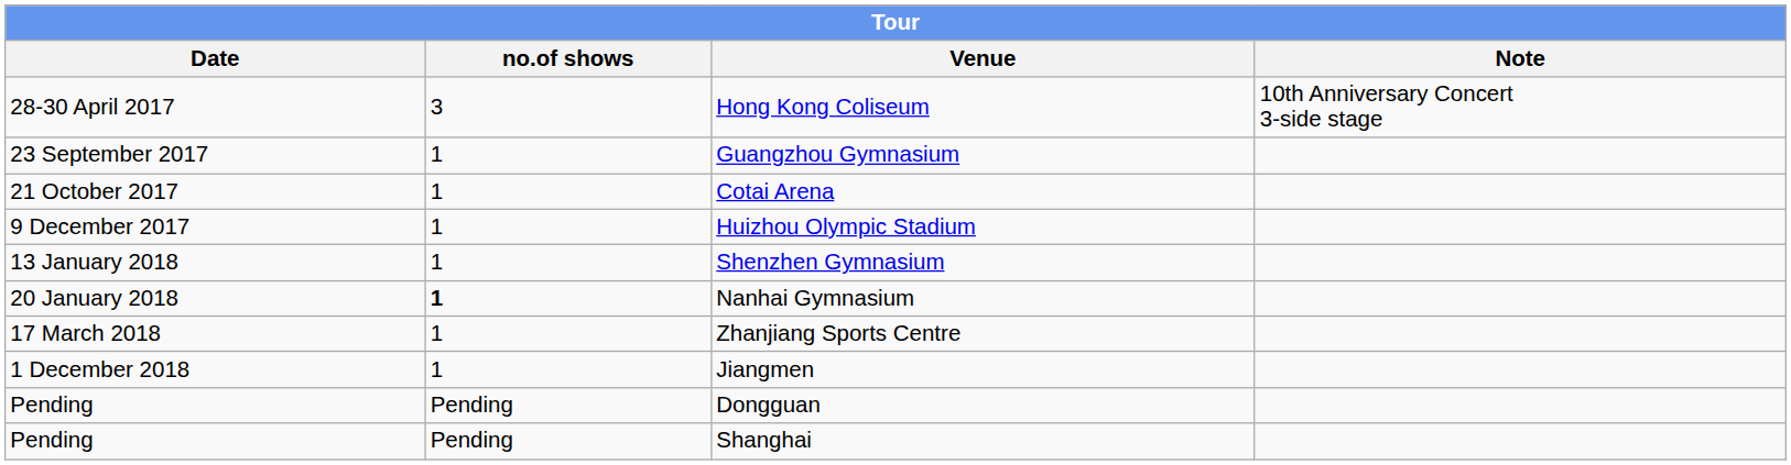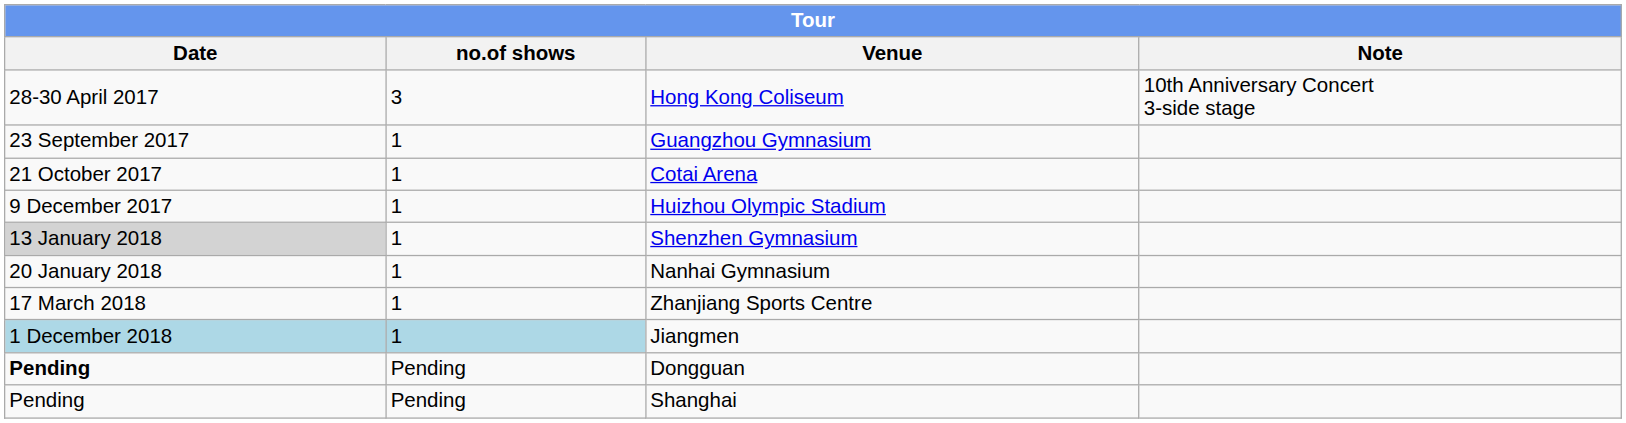Shenzhen Gymnasium | Date: no background -> lightgrey background
Nanhai Gymnasium | no.of shows: bold -> normal
Jiangmen | Date: no background -> lightblue background
Jiangmen | no.of shows: no background -> lightblue background
Dongguan | Date: normal -> bold
